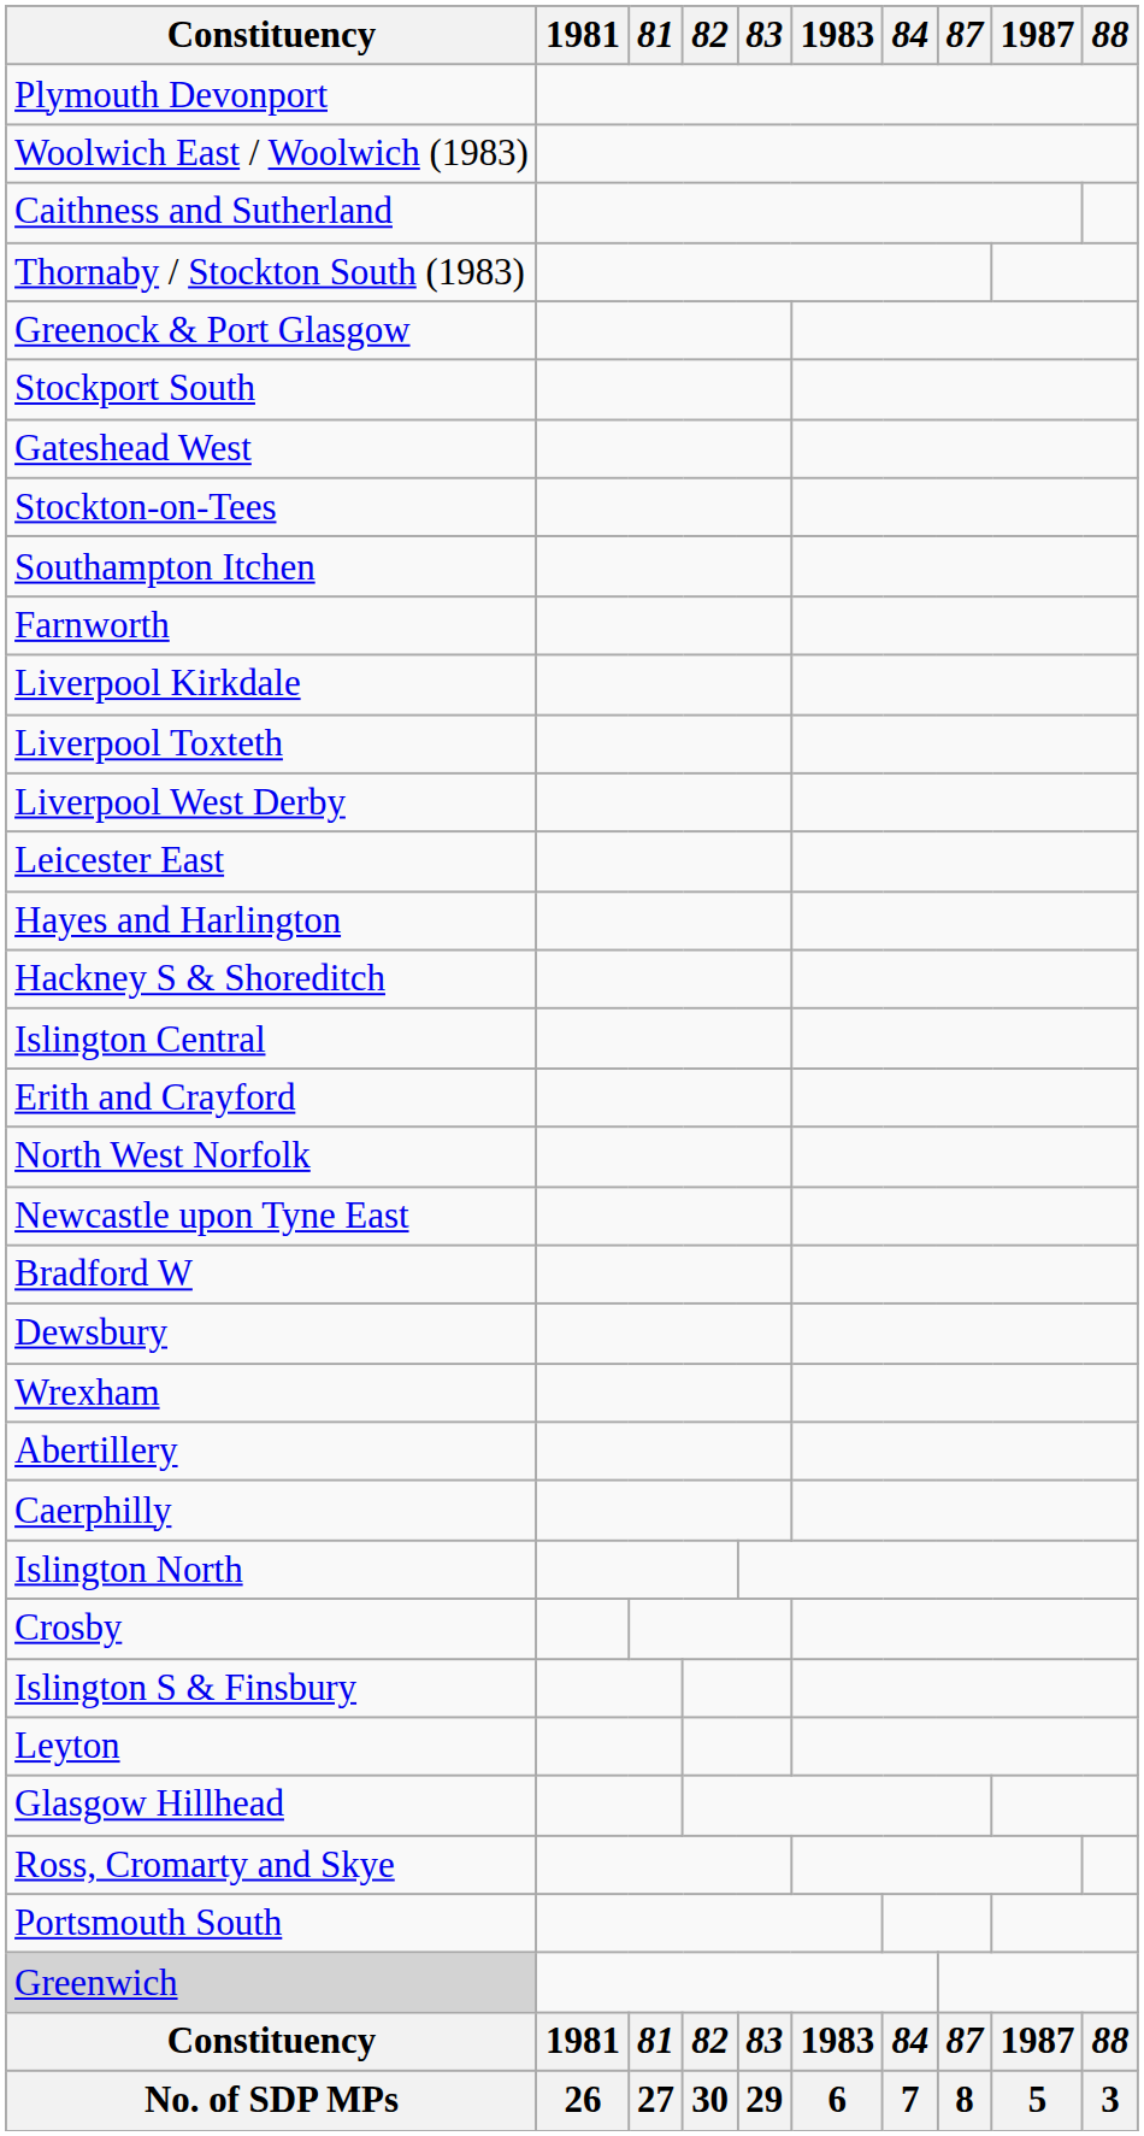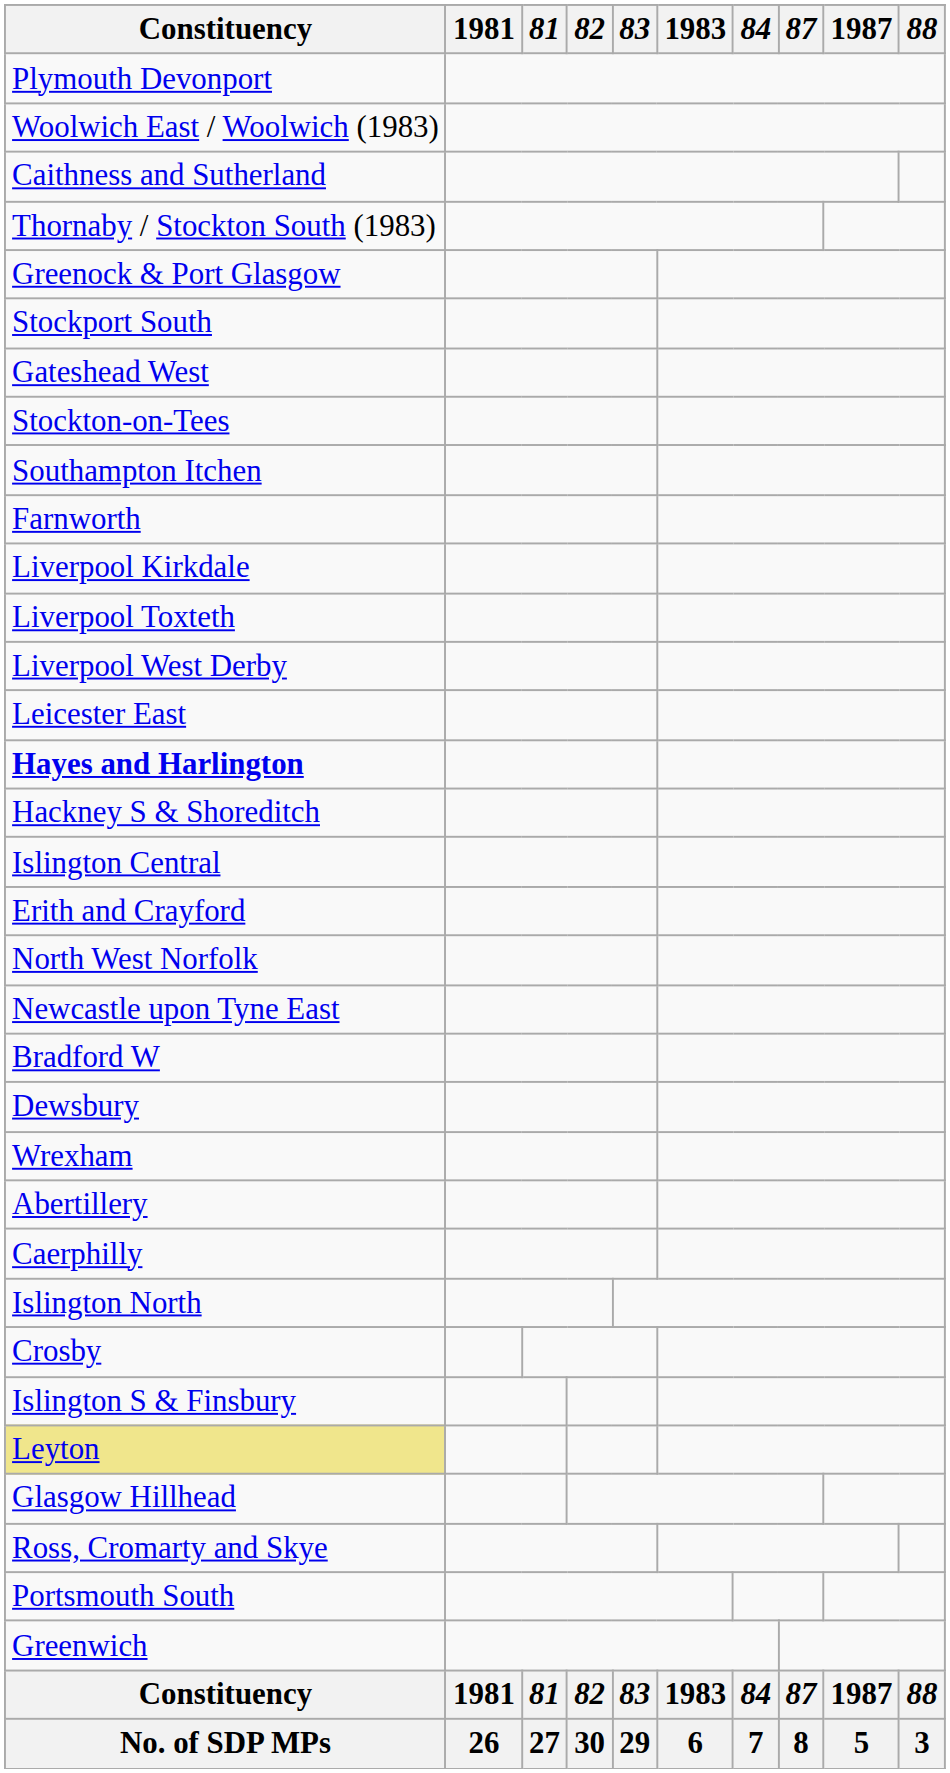Hayes and Harlington | Constituency: normal -> bold
Leyton | Constituency: no background -> khaki background
Greenwich | Constituency: lightgrey background -> no background
